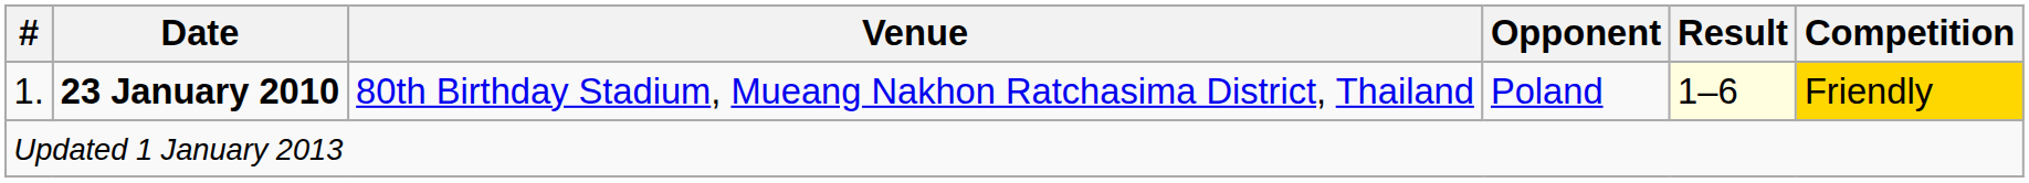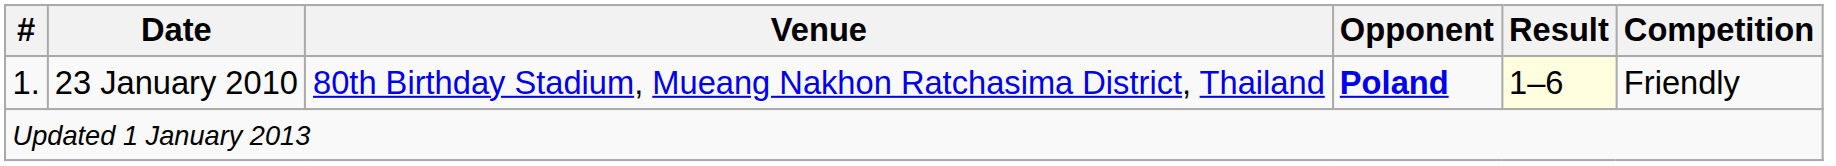1. | Date: bold -> normal
1. | Opponent: normal -> bold
1. | Competition: gold background -> no background
